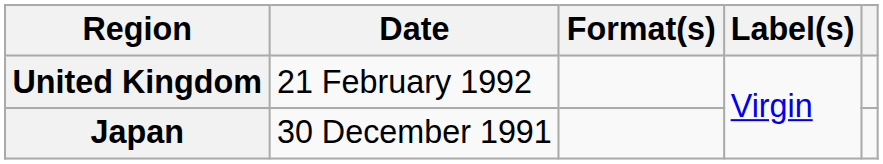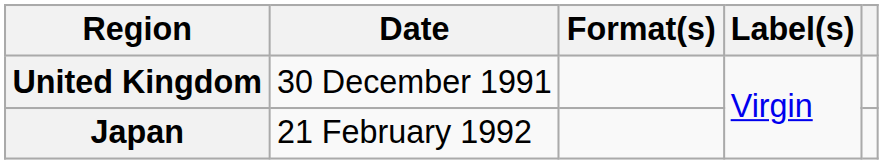United Kingdom | Date: 21 February 1992 -> 30 December 1991
Japan | Date: 30 December 1991 -> 21 February 1992
